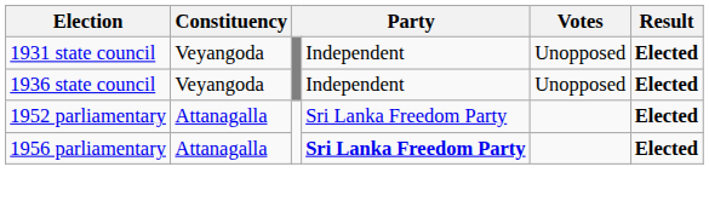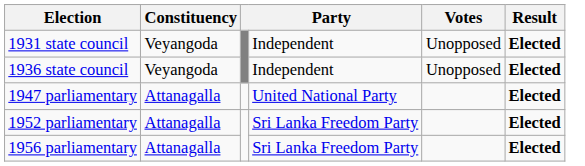+ row: 1947 parliamentary | Attanagalla | United National Party | Elected
1956 parliamentary | column 4: bold -> normal
